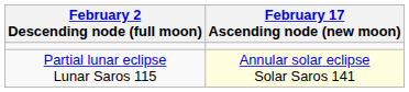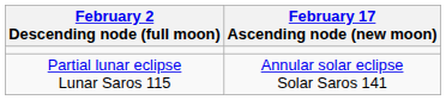Partial lunar eclipse Lunar Saros 115 | February 17 Ascending node (new moon): lightyellow background -> no background
